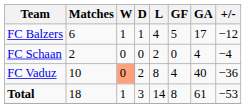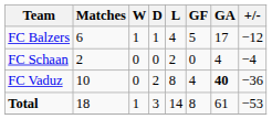FC Vaduz | W: lightsalmon background -> no background
FC Vaduz | GA: normal -> bold
